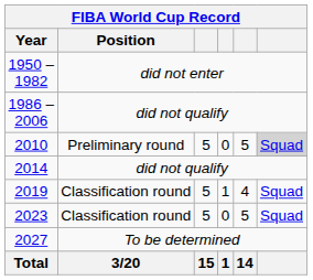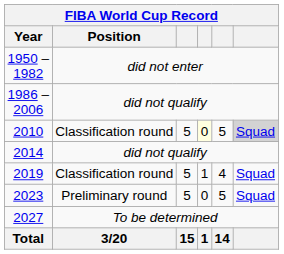2010 | Position: Preliminary round -> Classification round
2010 | column 4: no background -> lightyellow background
2023 | Position: Classification round -> Preliminary round
